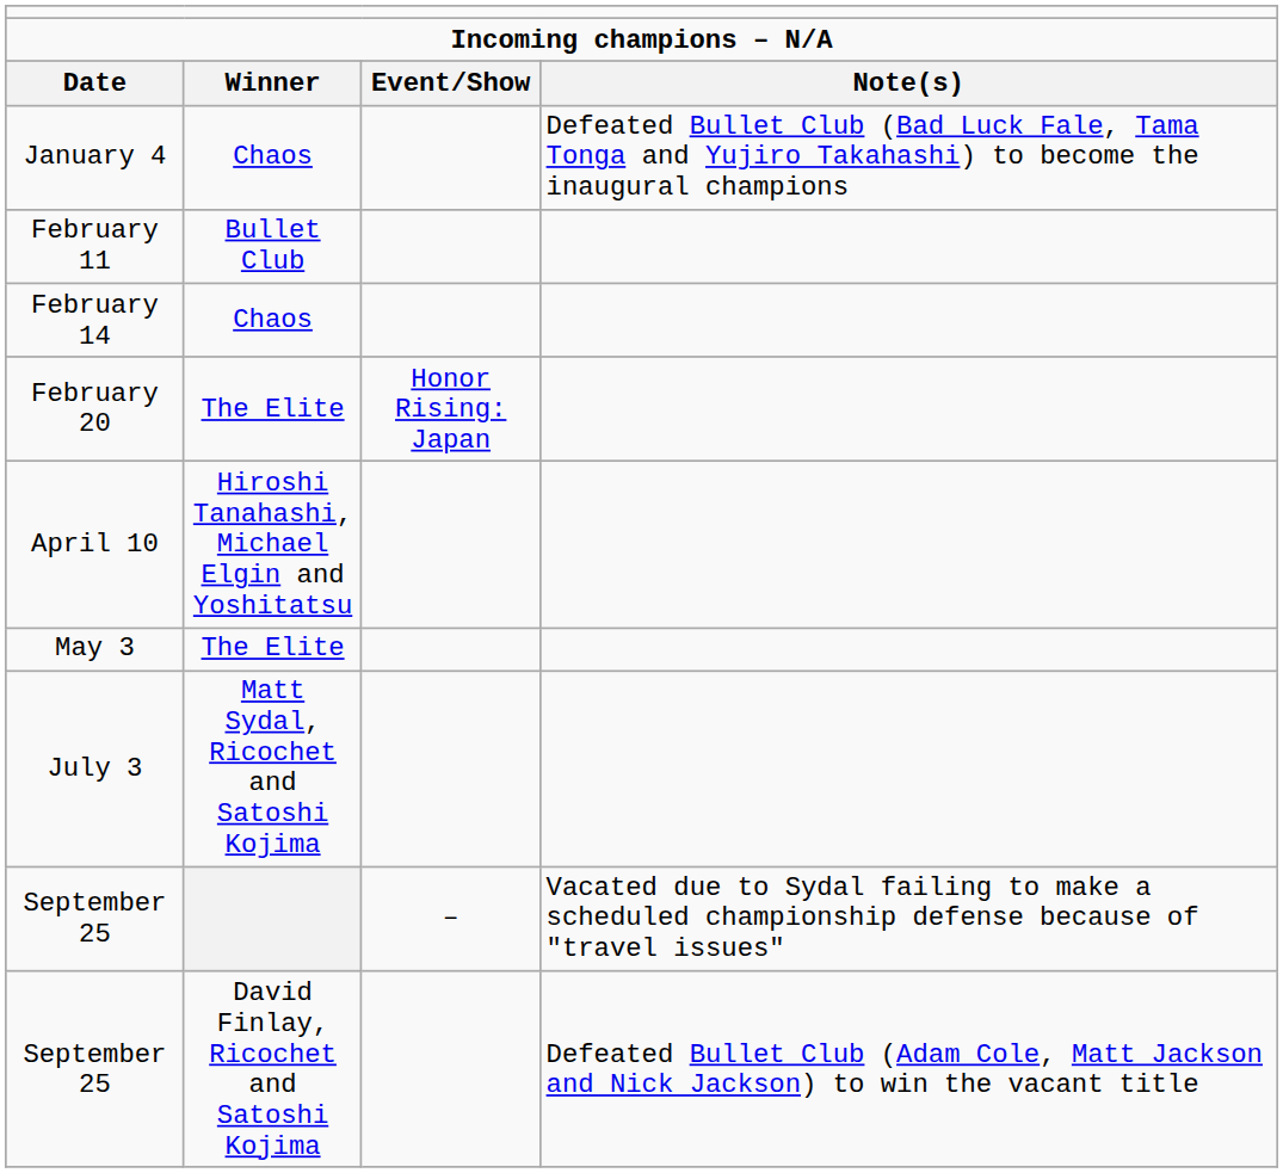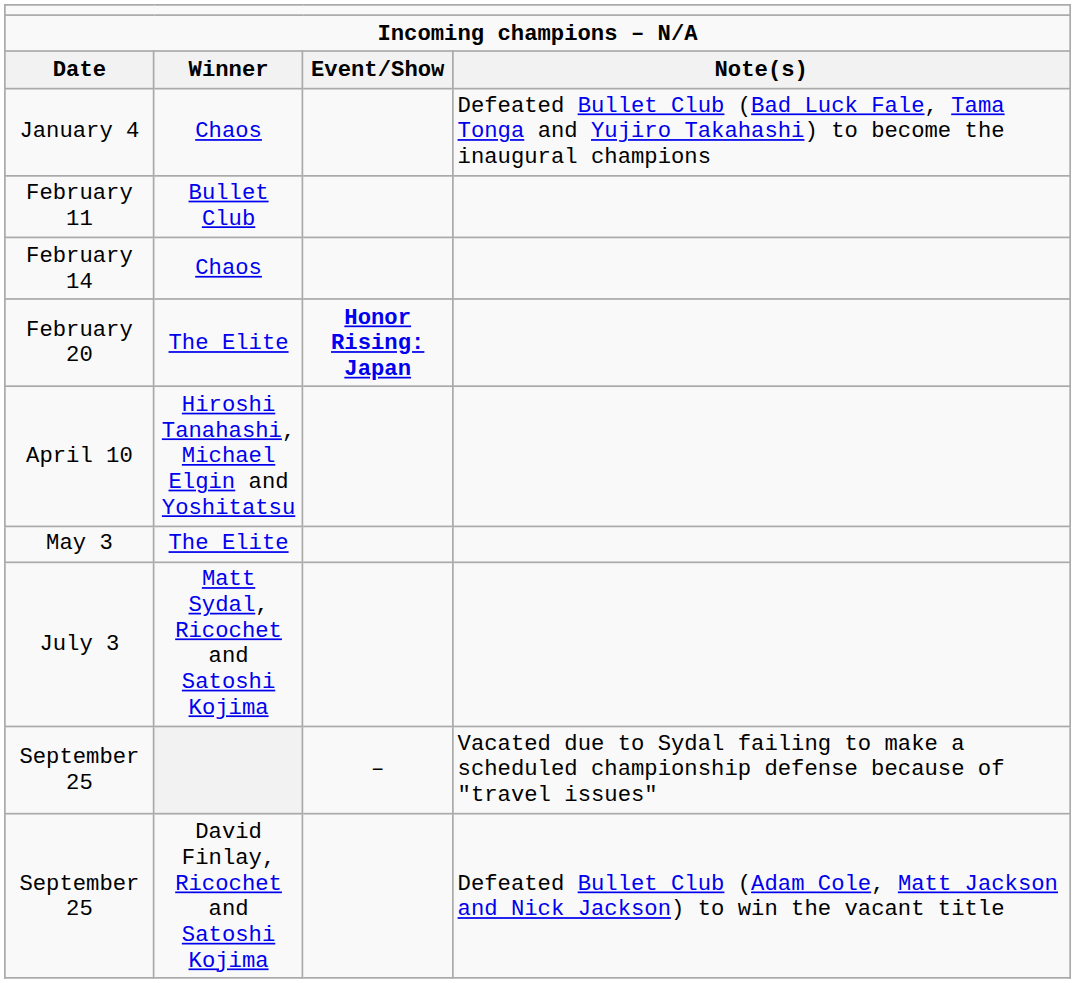February 20 | column 3: normal -> bold
